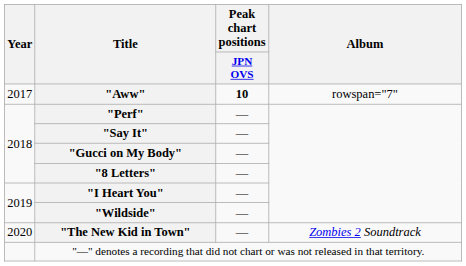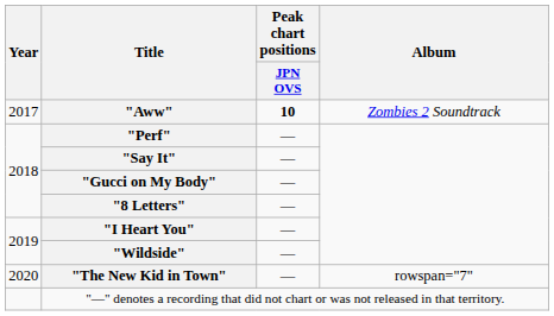"Aww" | Album: rowspan="7" -> Zombies 2 Soundtrack
"The New Kid in Town" | Album: Zombies 2 Soundtrack -> rowspan="7"
